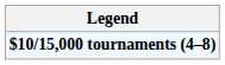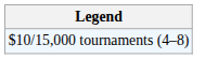row 2 | column 1: bold -> normal
